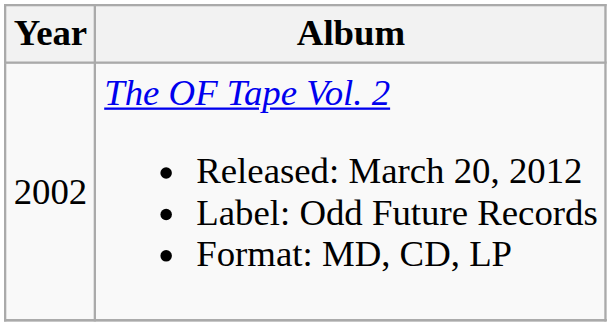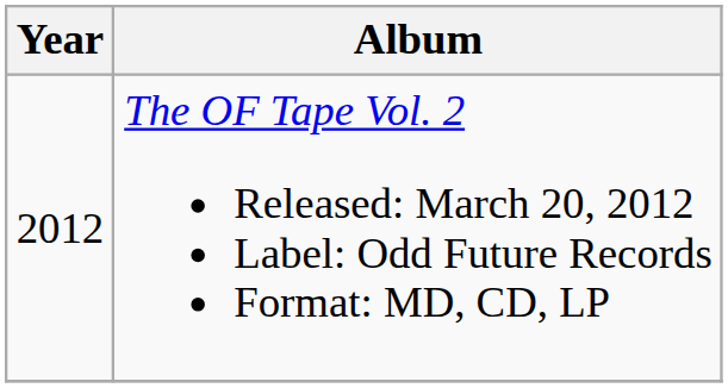row 2 | Year: 2002 -> 2012
